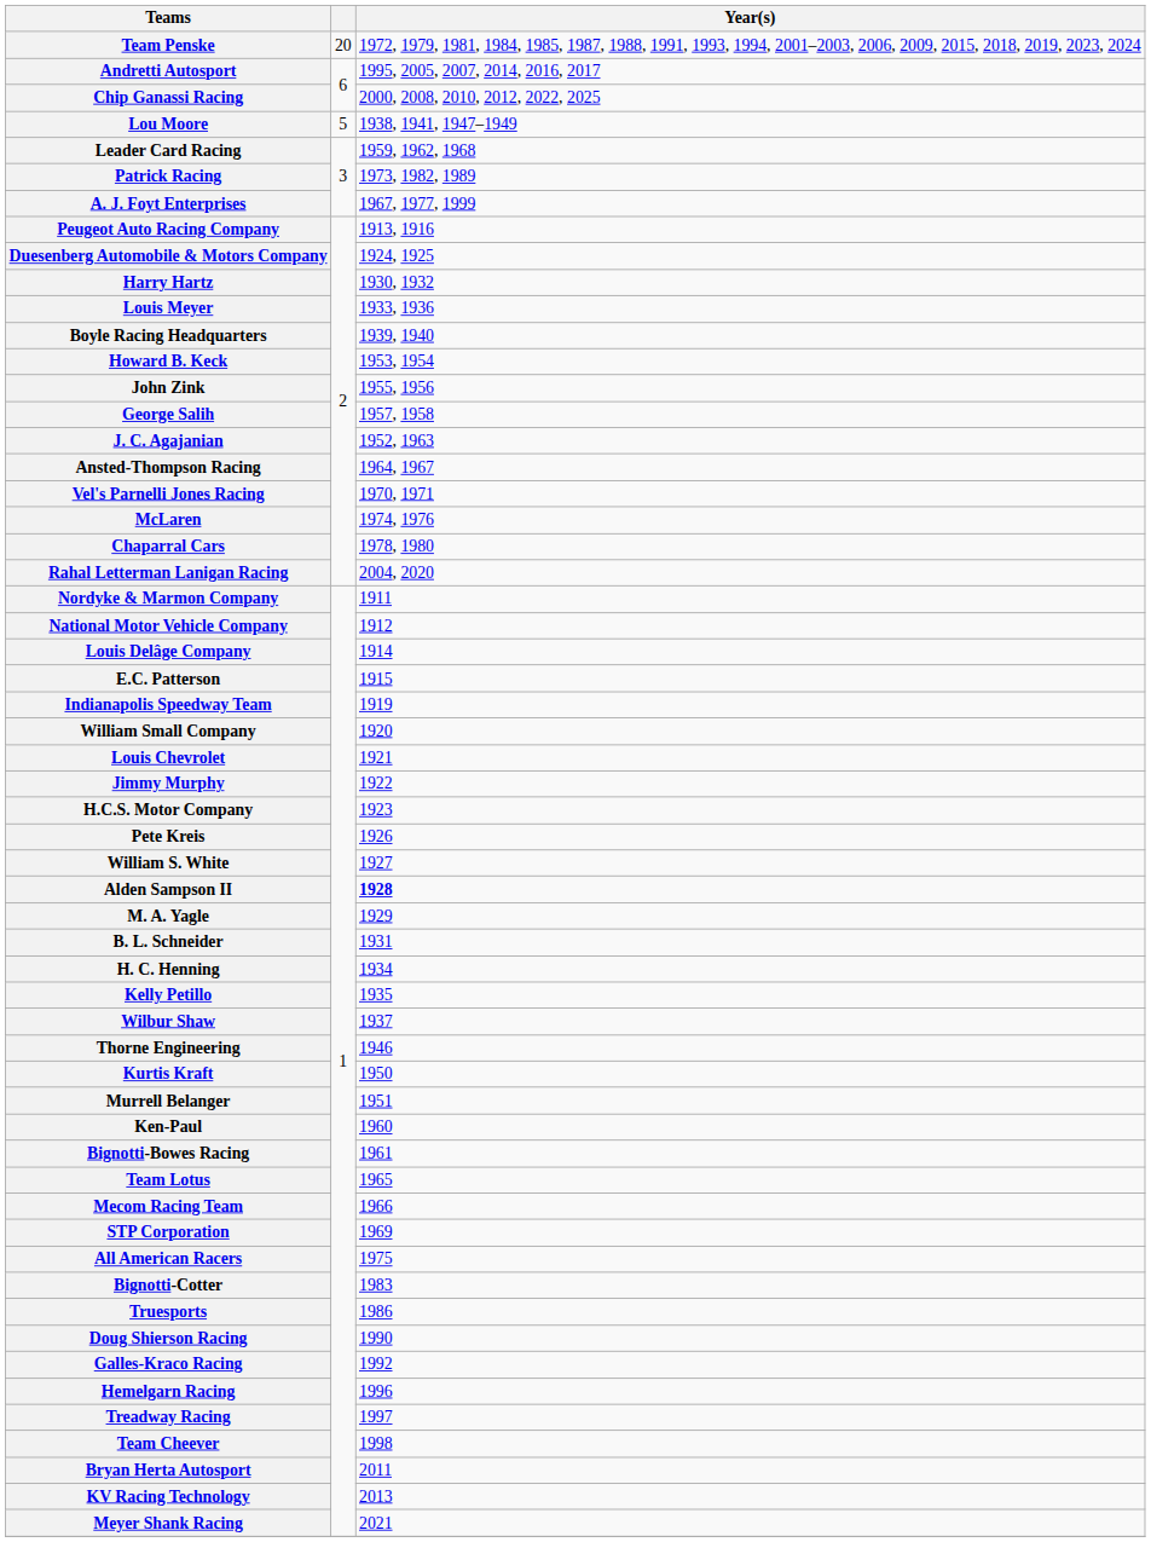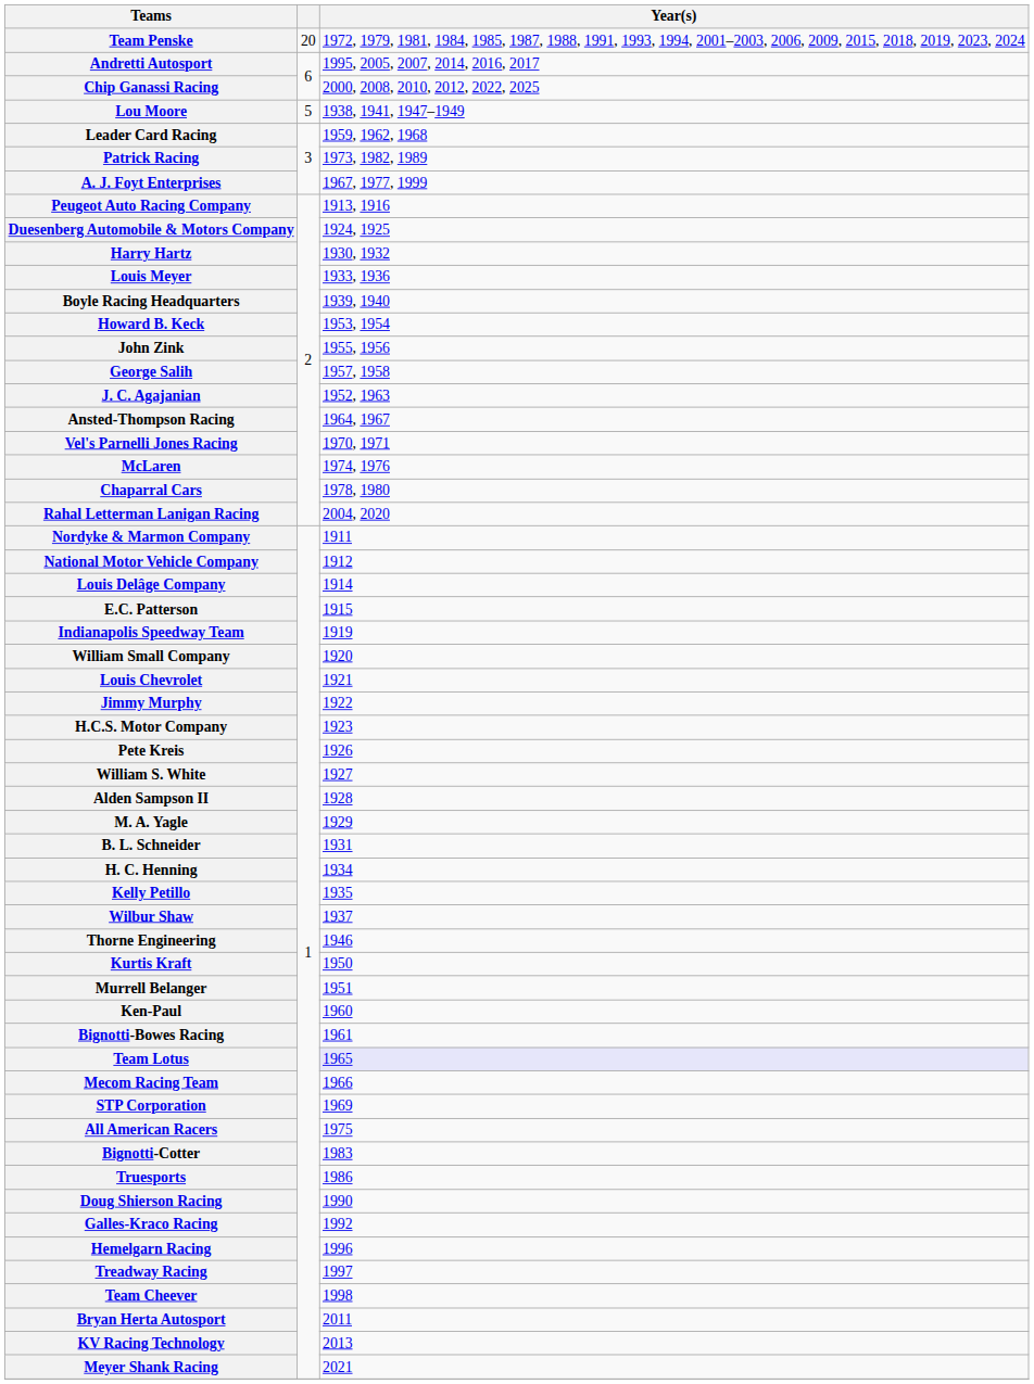Alden Sampson II | Year(s): bold -> normal
Team Lotus | Year(s): no background -> lavender background
